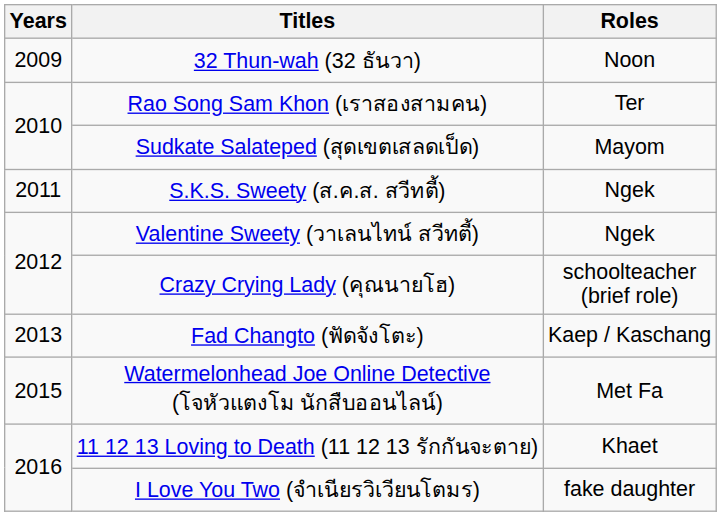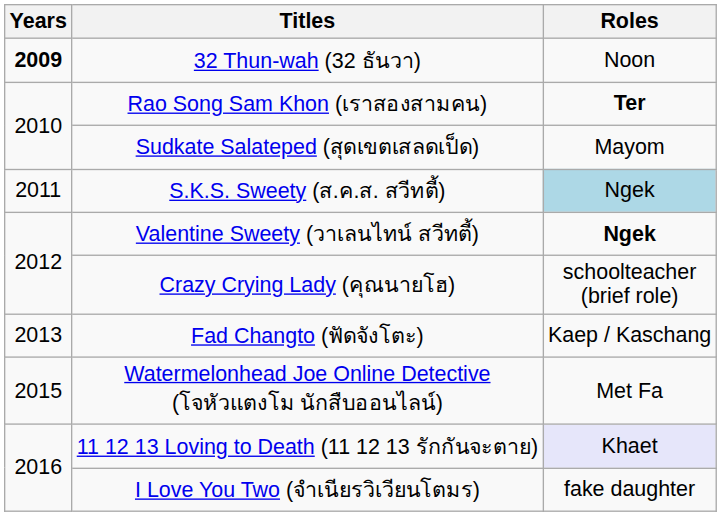32 Thun-wah (32 ธันวา) | Years: normal -> bold
Rao Song Sam Khon (เราสองสามคน) | Roles: normal -> bold
S.K.S. Sweety (ส.ค.ส. สวีทตี้) | Roles: no background -> lightblue background
Valentine Sweety (วาเลนไทน์ สวีทตี้) | Roles: normal -> bold
11 12 13 Loving to Death (11 12 13 รักกันจะตาย) | Roles: no background -> lavender background
